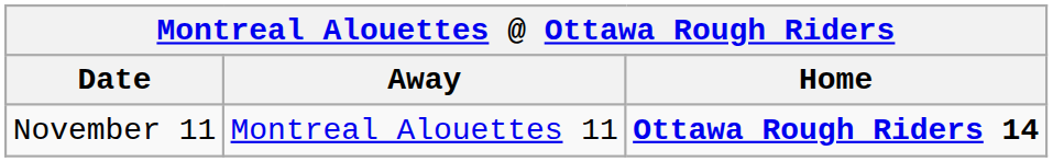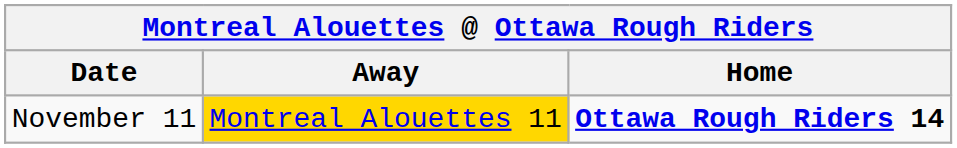November 11 | Away: no background -> gold background
